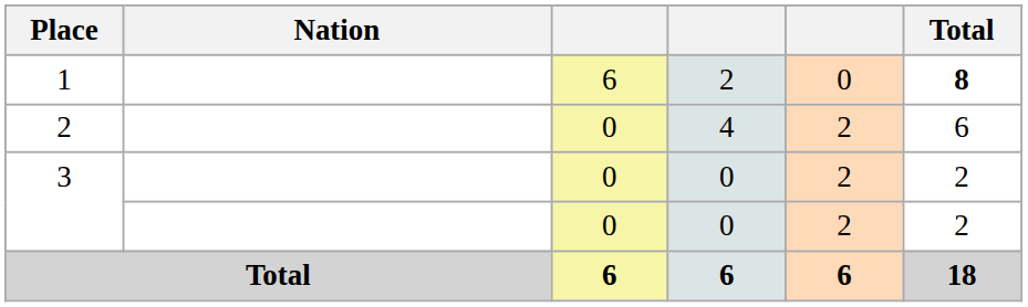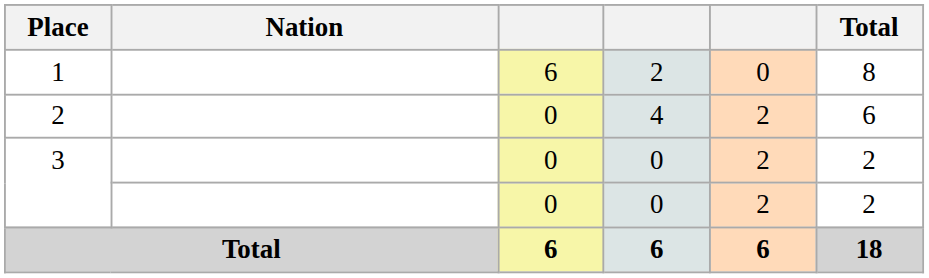1 | Total: bold -> normal
